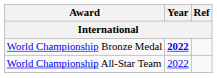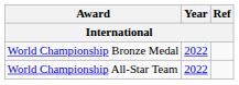World Championship Bronze Medal | Year: bold -> normal
